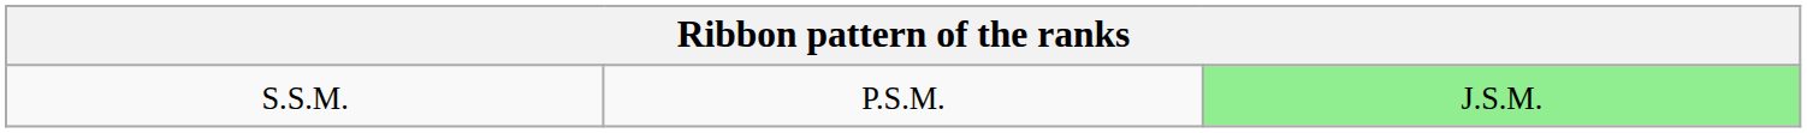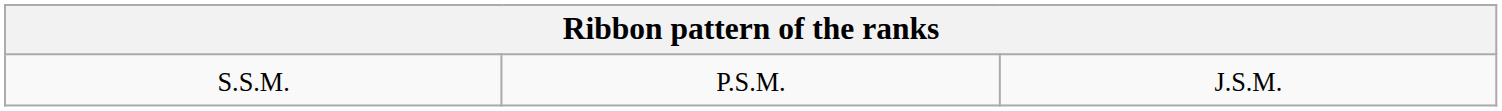S.S.M. | column 3: lightgreen background -> no background
